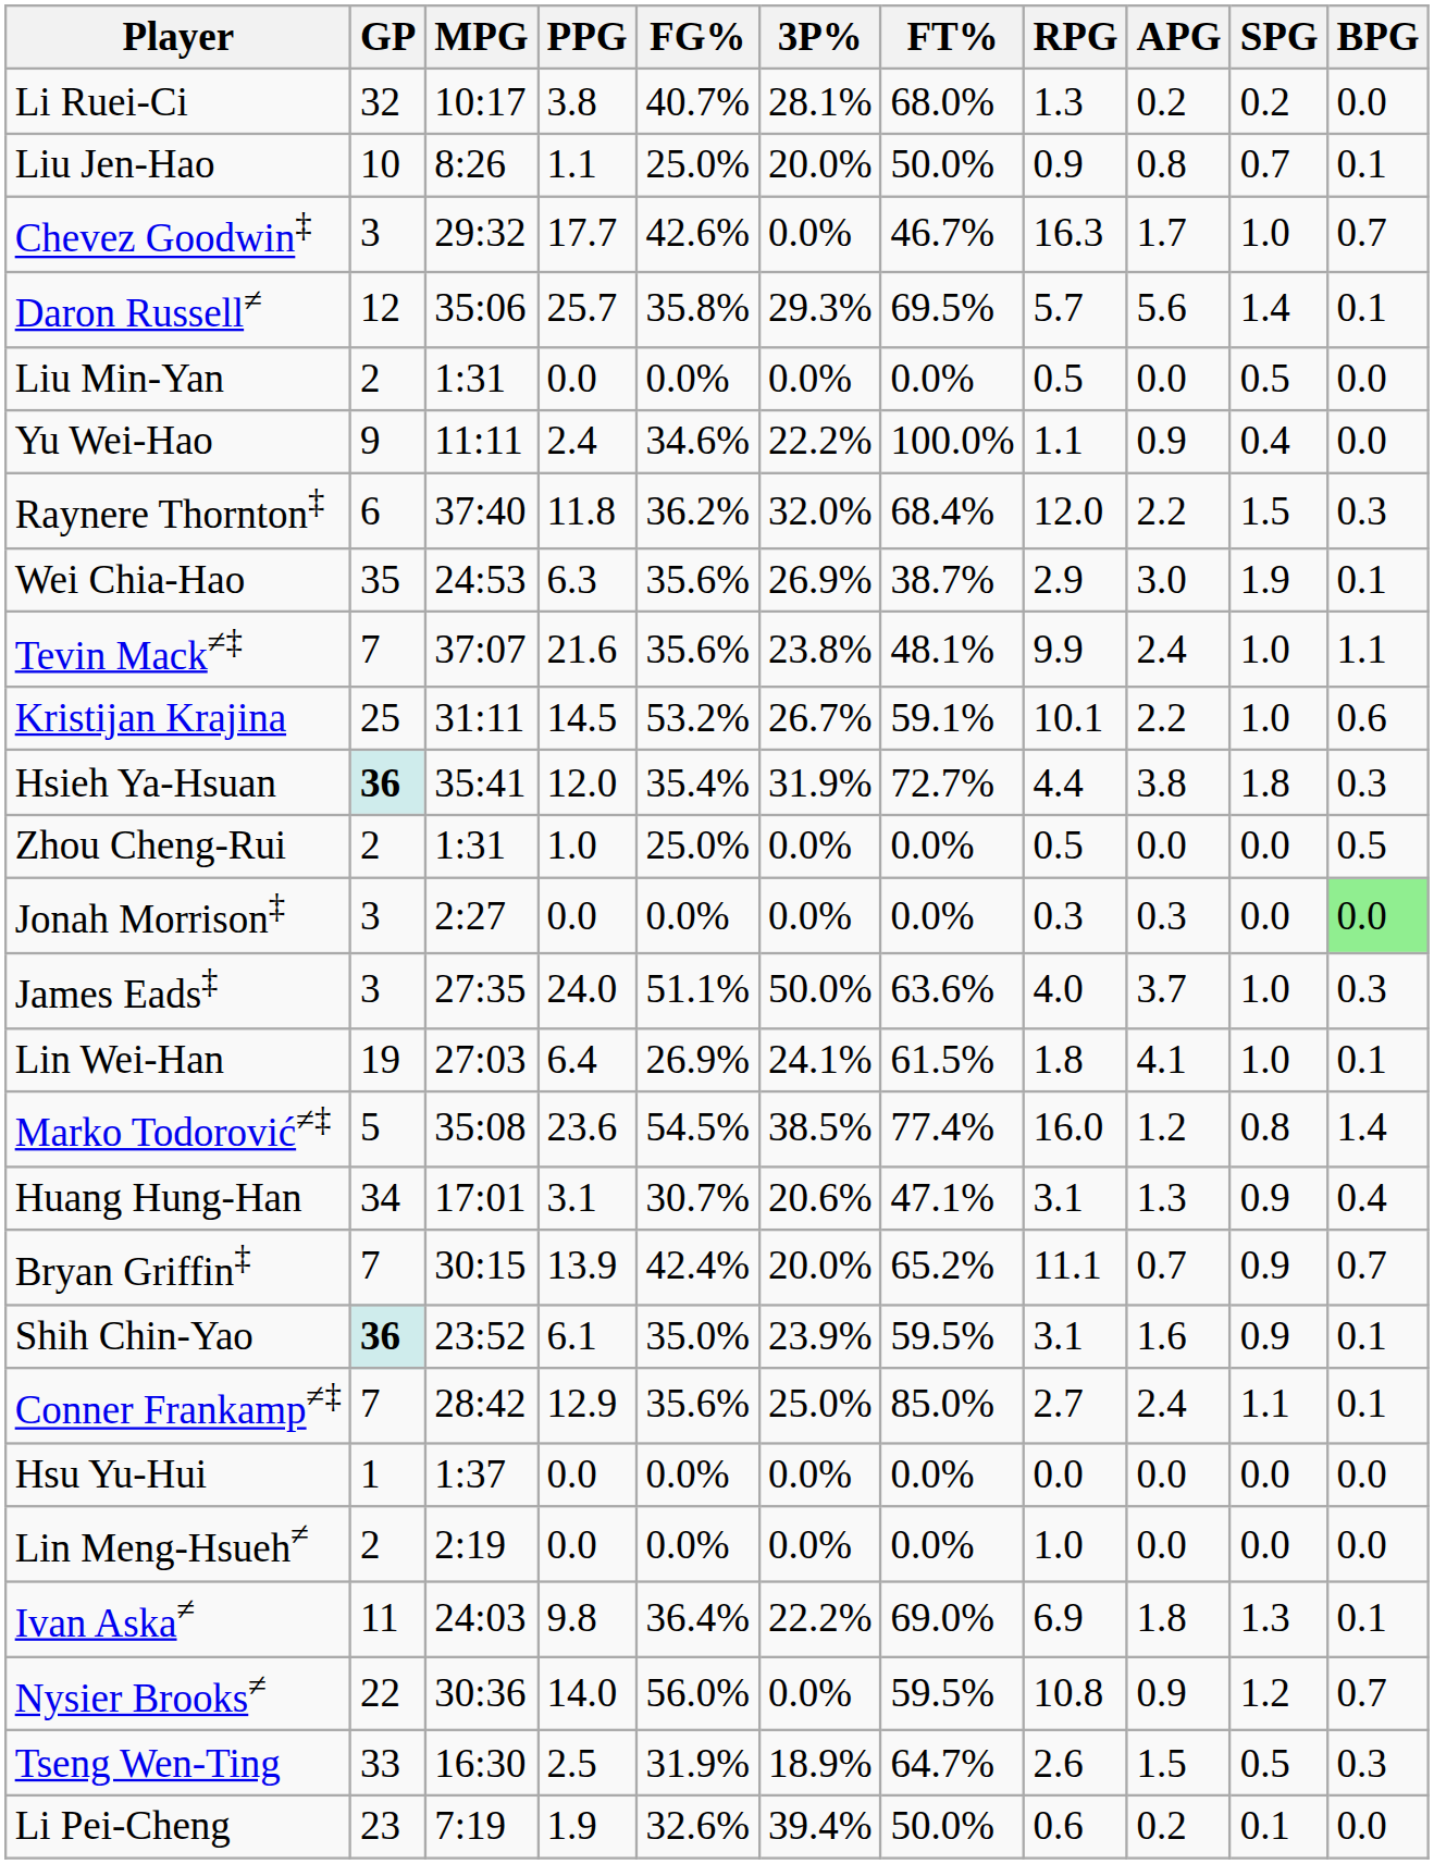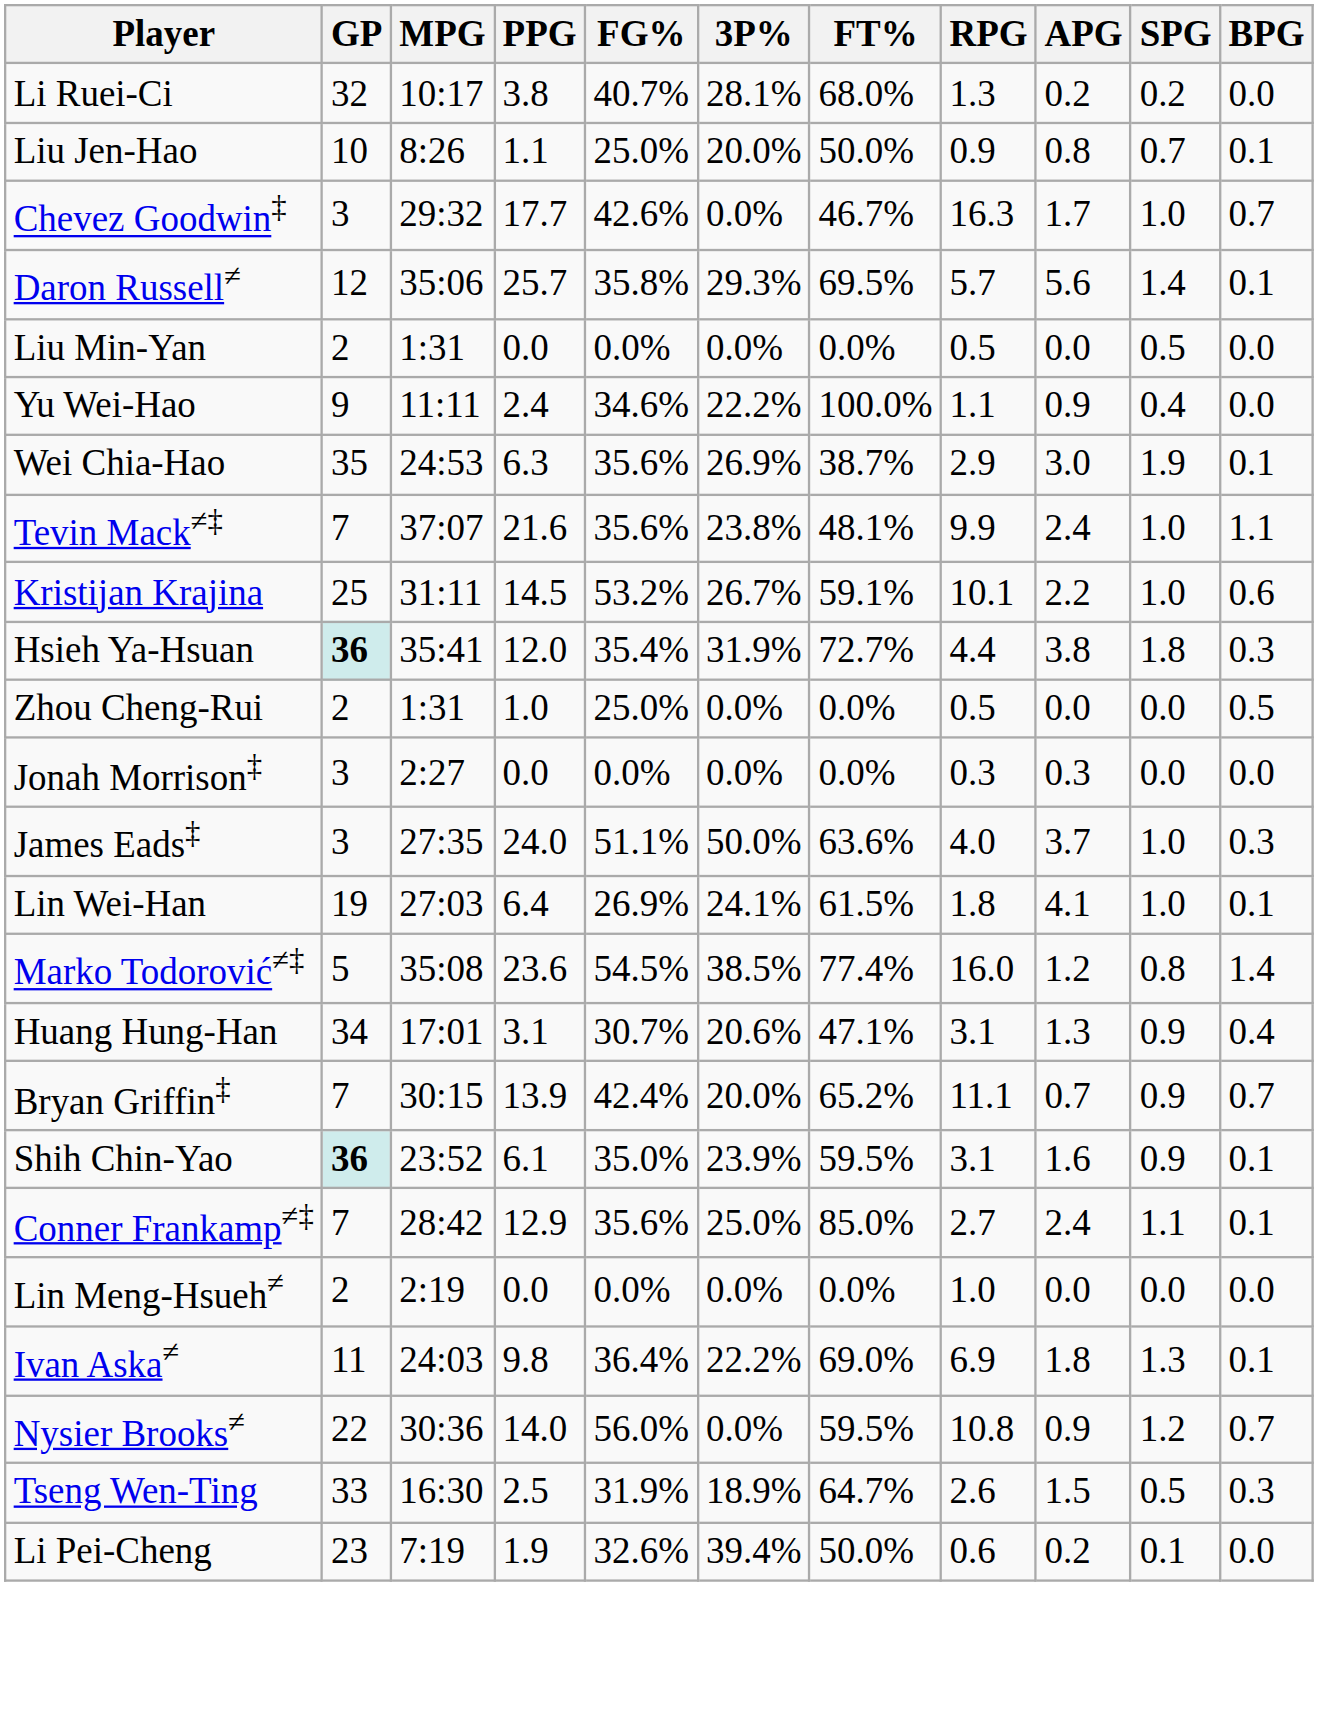- row: Raynere Thornton‡ | 6 | 37:40 | 11.8 | 36.2% | 32.0% | 68.4% | 12.0 | 2.2 | 1.5 | 0.3
Jonah Morrison‡ | BPG: lightgreen background -> no background
- row: Hsu Yu-Hui | 1 | 1:37 | 0.0 | 0.0% | 0.0% | 0.0% | 0.0 | 0.0 | 0.0 | 0.0
